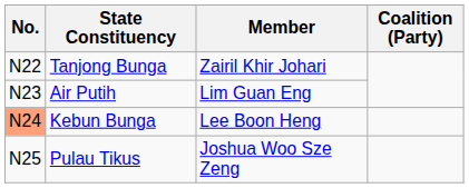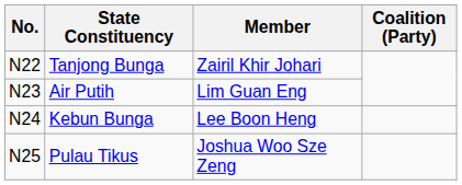Kebun Bunga | No.: lightsalmon background -> no background
